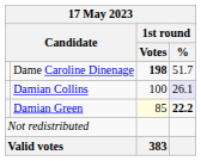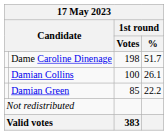Dame Caroline Dinenage | 1st round / Votes: bold -> normal
Damian Collins | 1st round / %: lavender background -> no background
Damian Green | 1st round / Votes: lightyellow background -> no background
Damian Green | 1st round / %: bold -> normal
